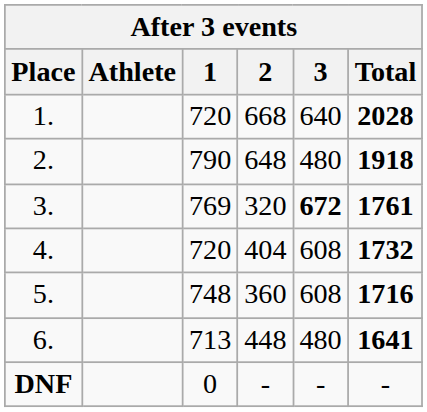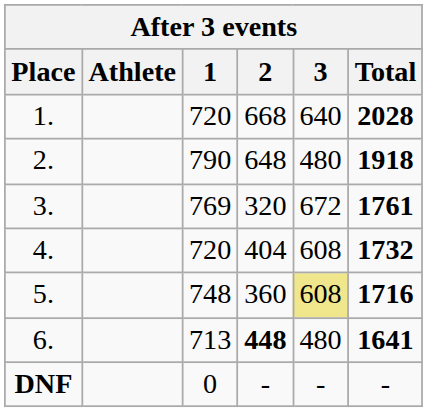3. | 3: bold -> normal
5. | 3: no background -> khaki background
6. | 2: normal -> bold
